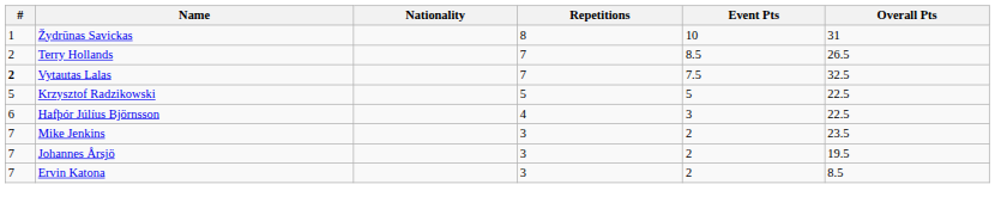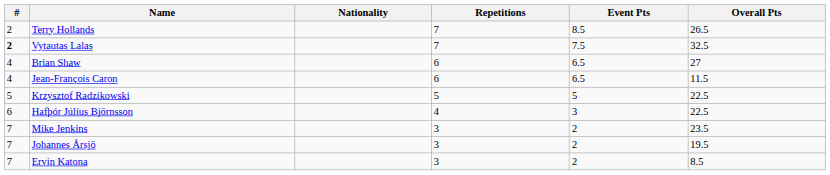- row: 1 | Žydrūnas Savickas | 8 | 10 | 31
+ row: 4 | Brian Shaw | 6 | 6.5 | 27
+ row: 4 | Jean-François Caron | 6 | 6.5 | 11.5
